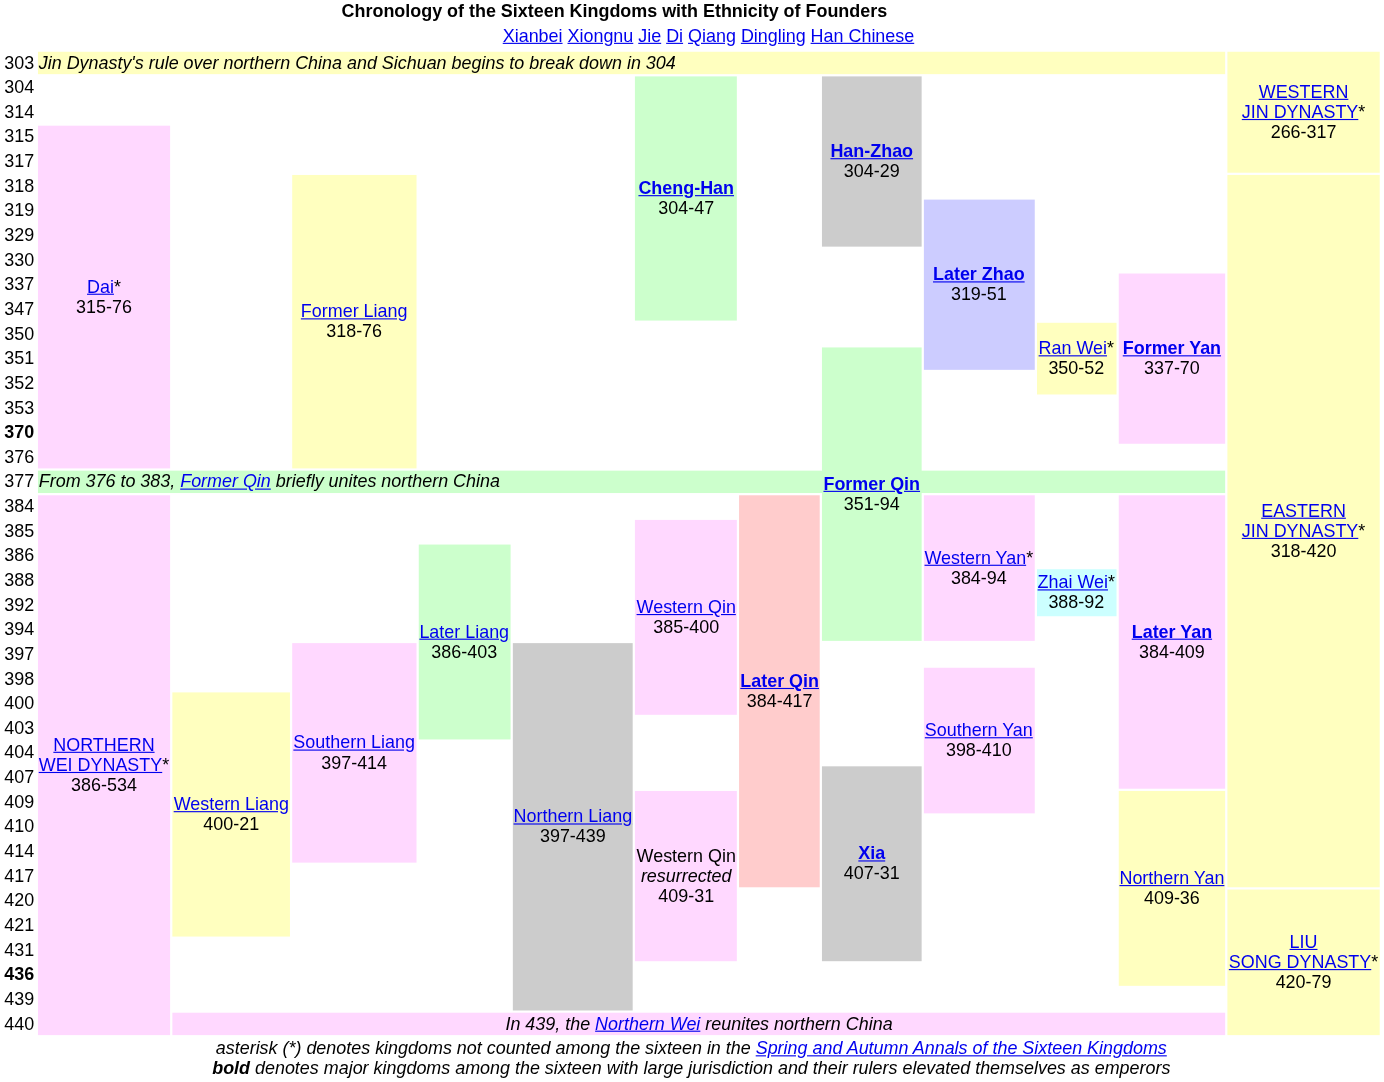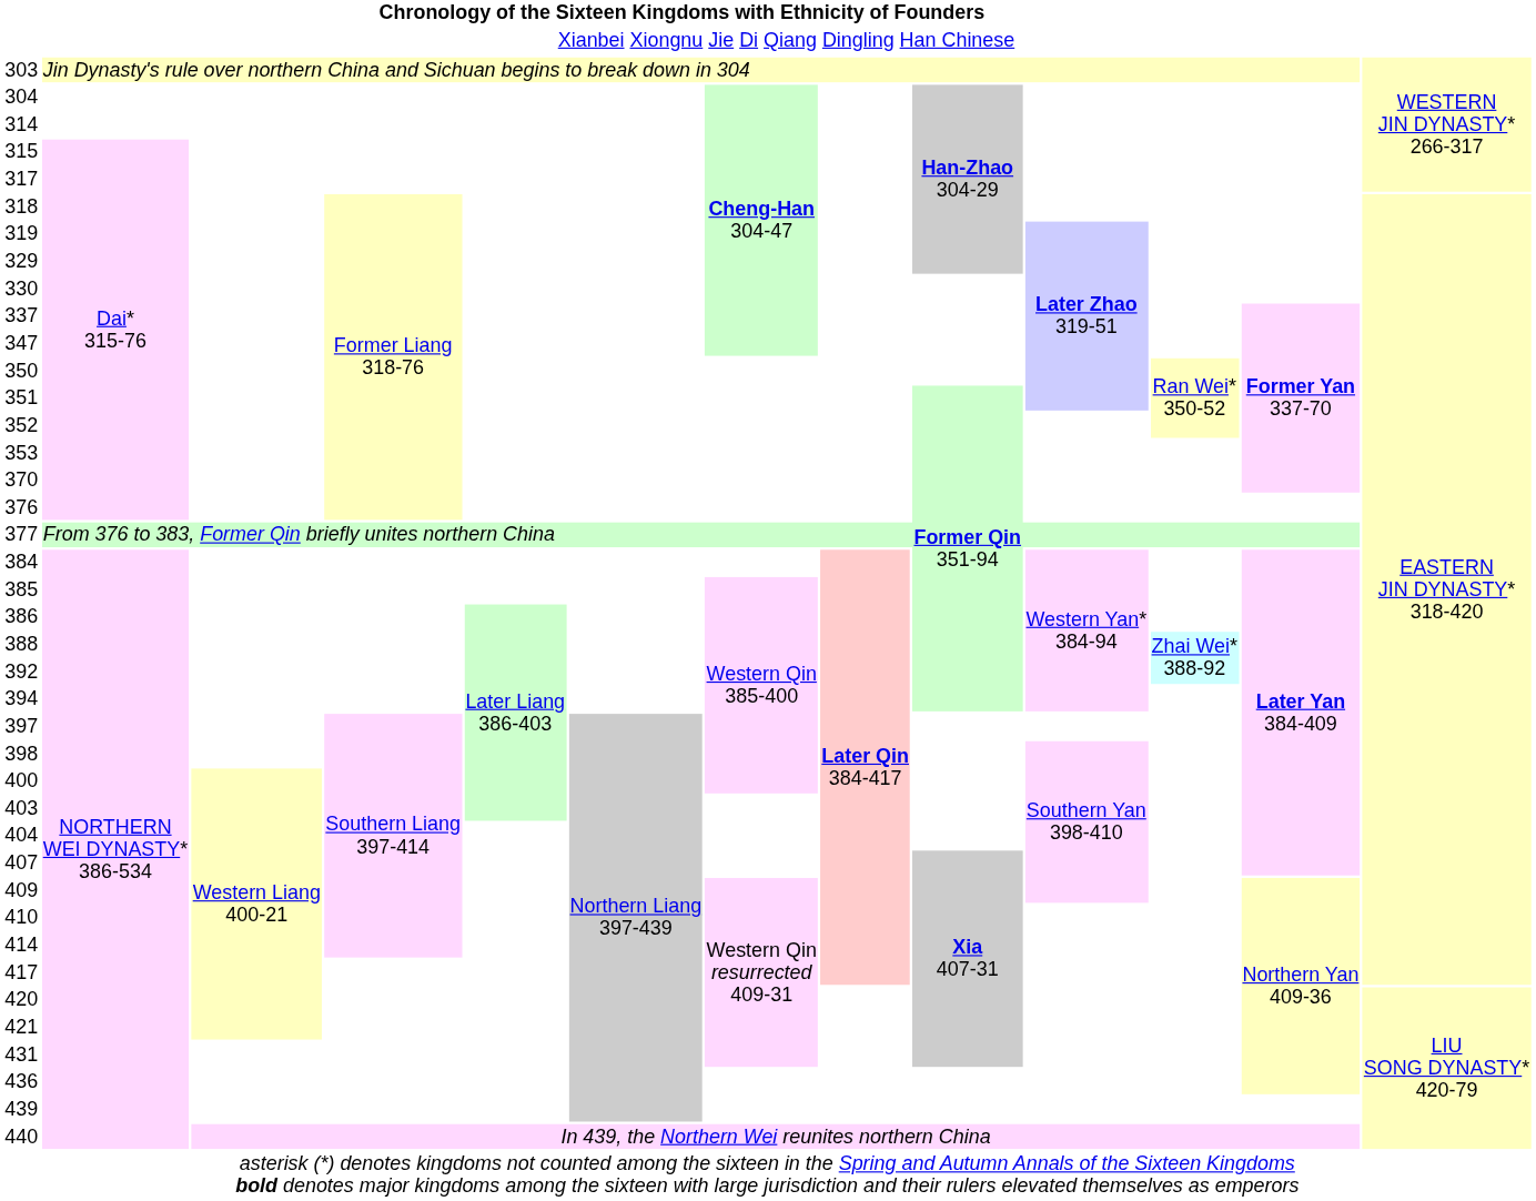370 | column 1: bold -> normal
436 | column 1: bold -> normal
